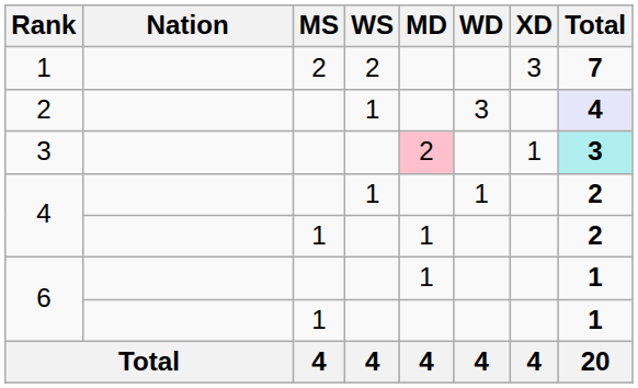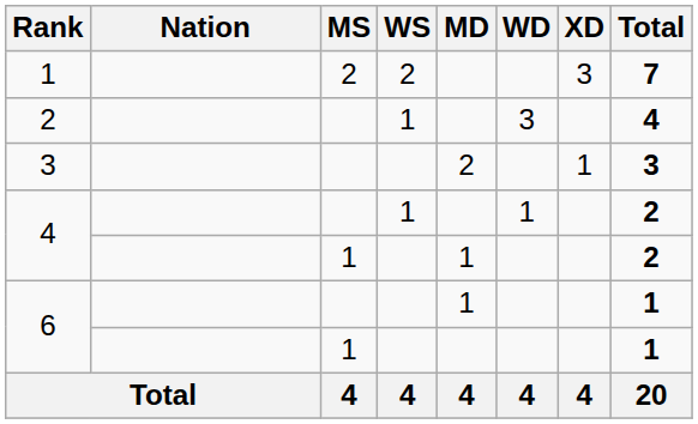row 3 | Total: lavender background -> no background
row 4 | MD: pink background -> no background
row 4 | Total: paleturquoise background -> no background
